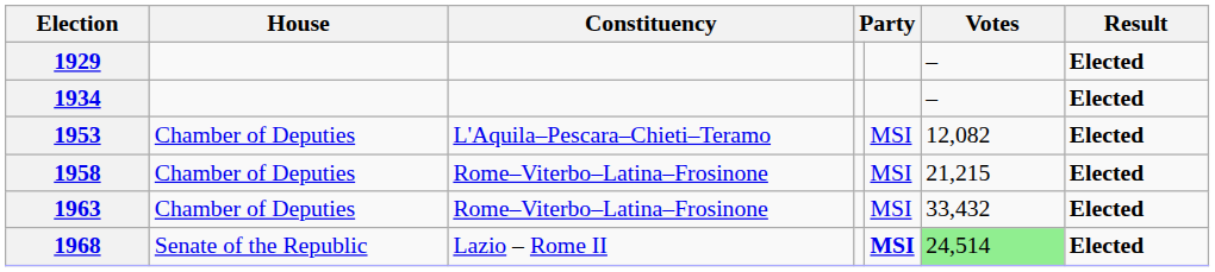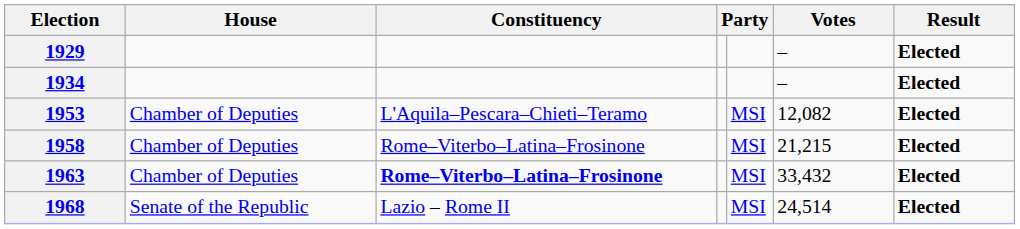1963 | Constituency: normal -> bold
1968 | column 5: bold -> normal
1968 | Votes: lightgreen background -> no background
